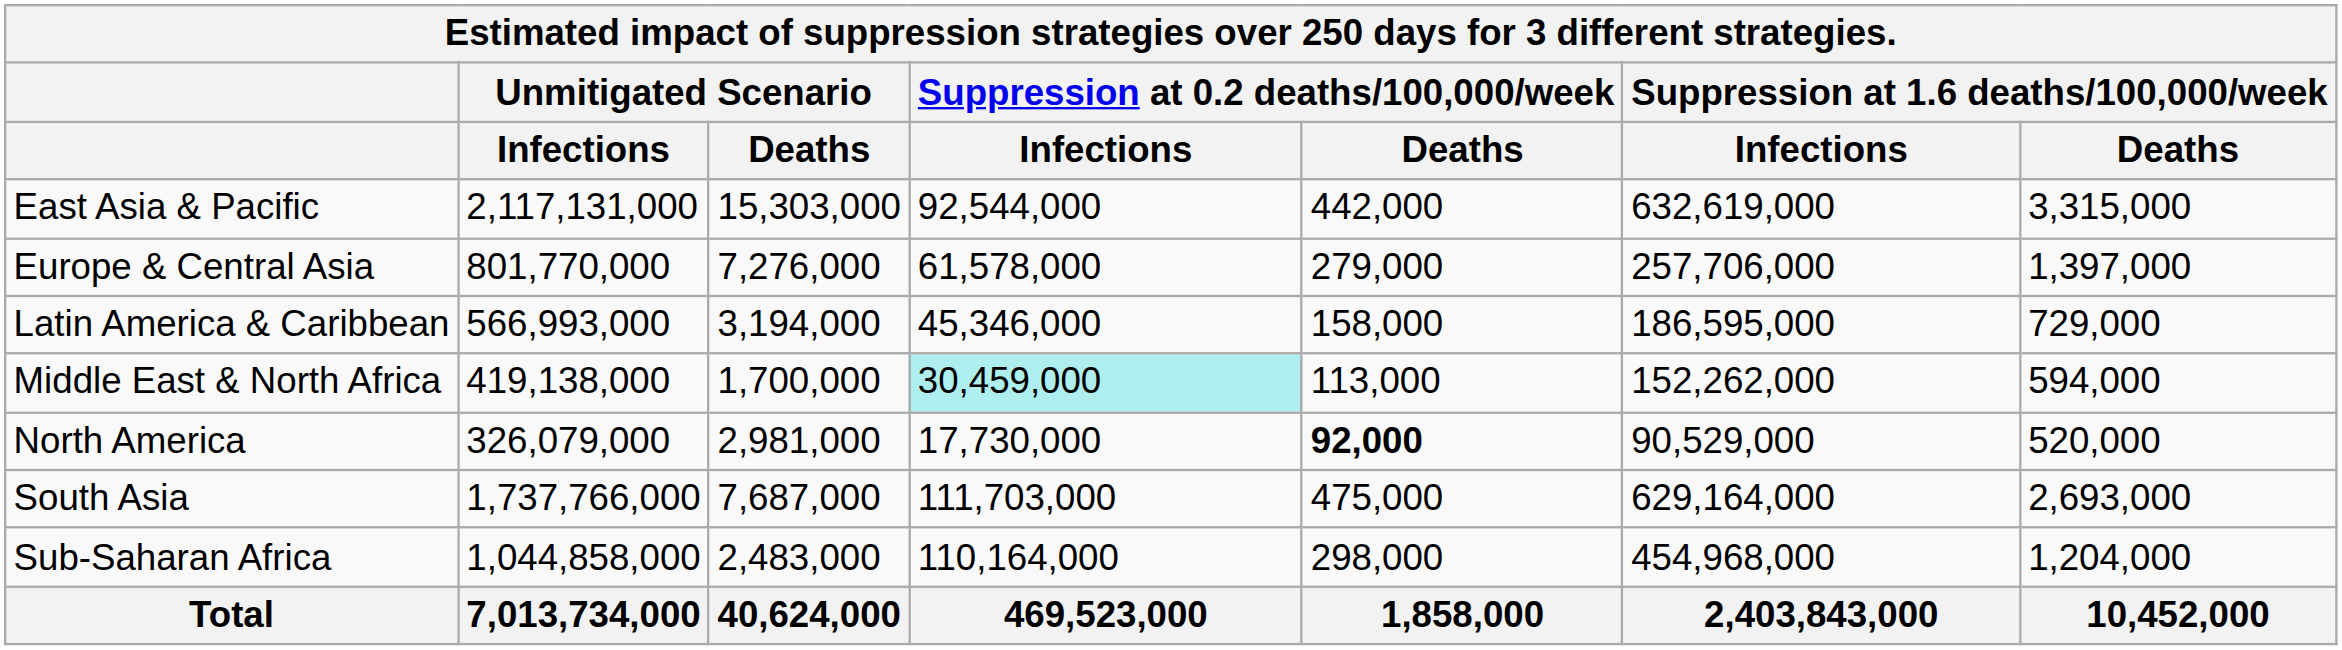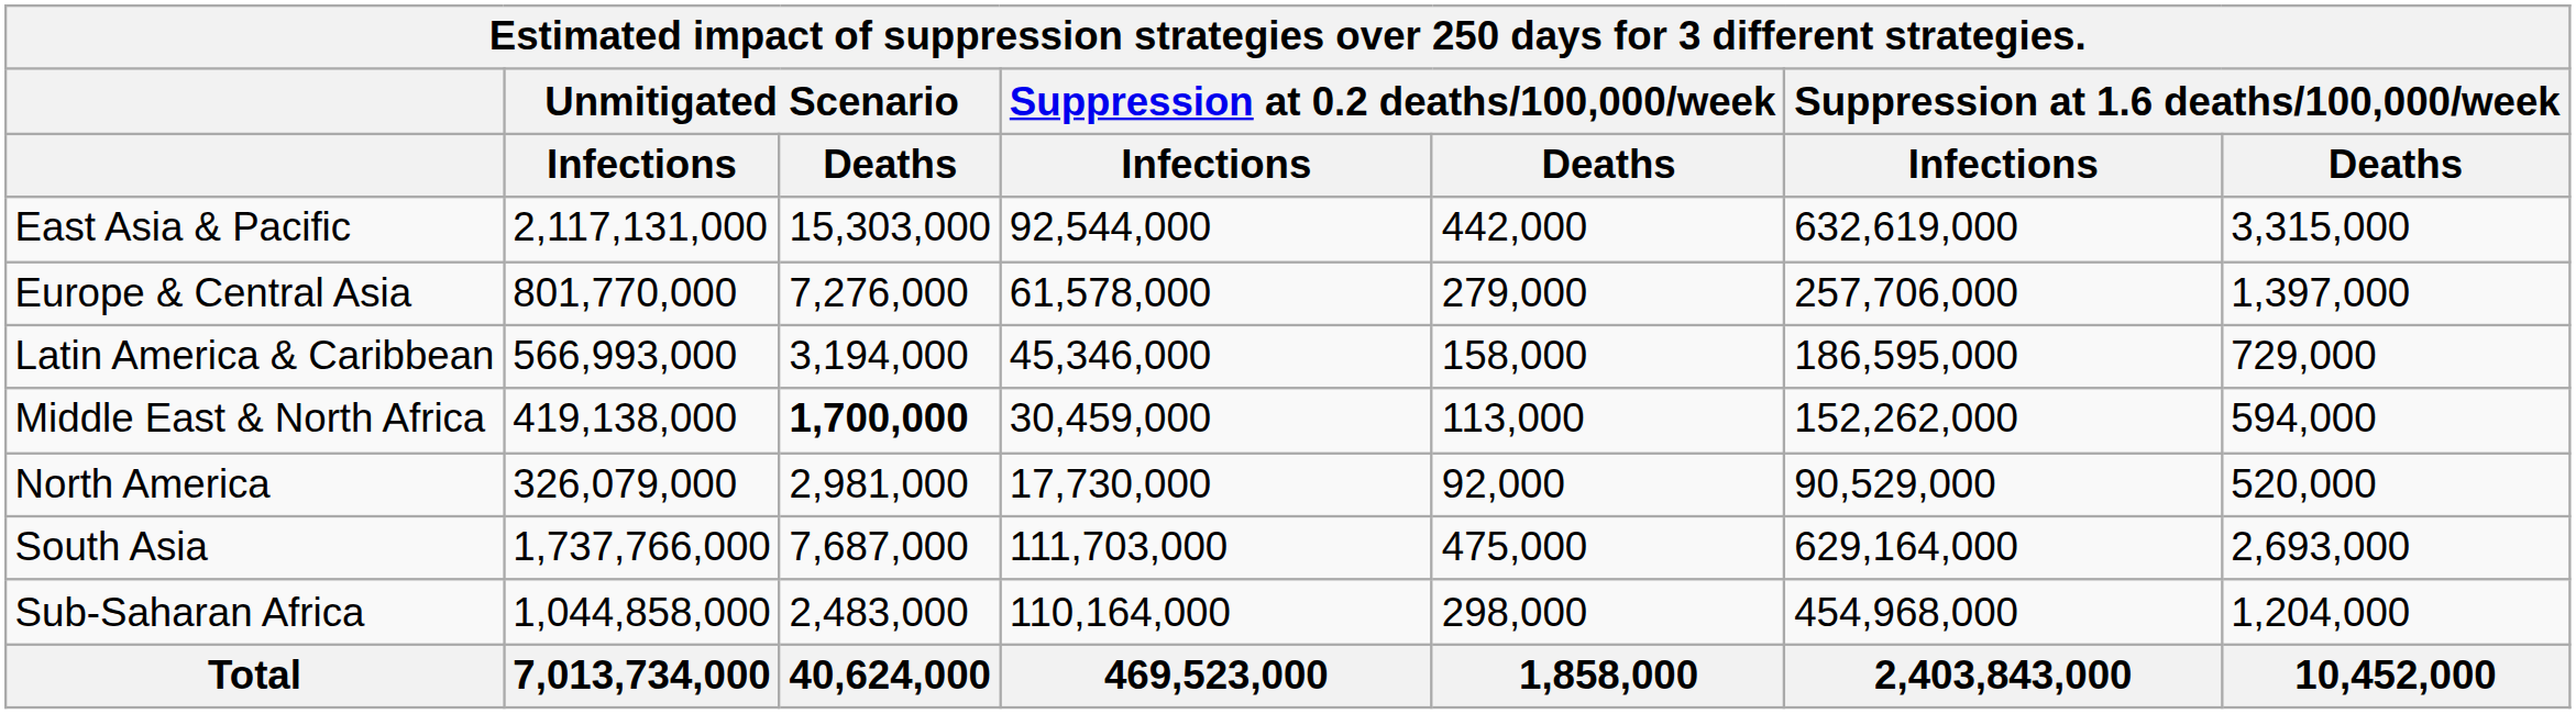Middle East & North Africa | Unmitigated Scenario / Deaths: normal -> bold
Middle East & North Africa | Suppression at 0.2 deaths/100,000/week / Infections: paleturquoise background -> no background
North America | Suppression at 0.2 deaths/100,000/week / Deaths: bold -> normal
